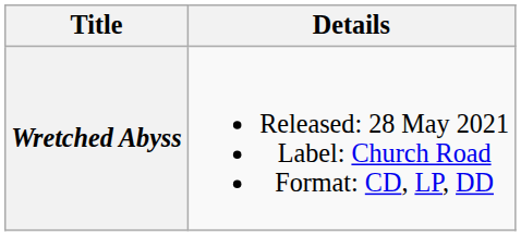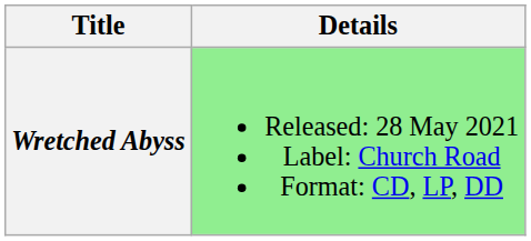Wretched Abyss | Details: no background -> lightgreen background
